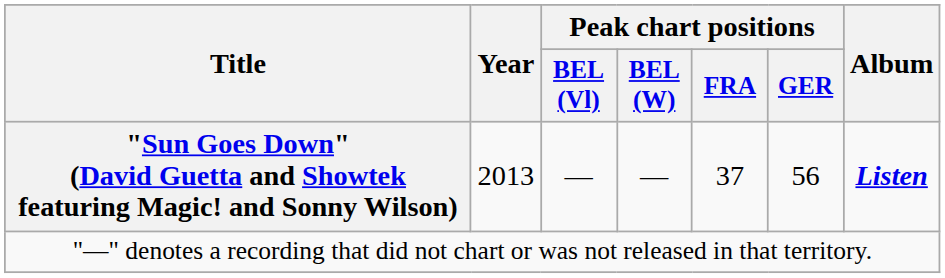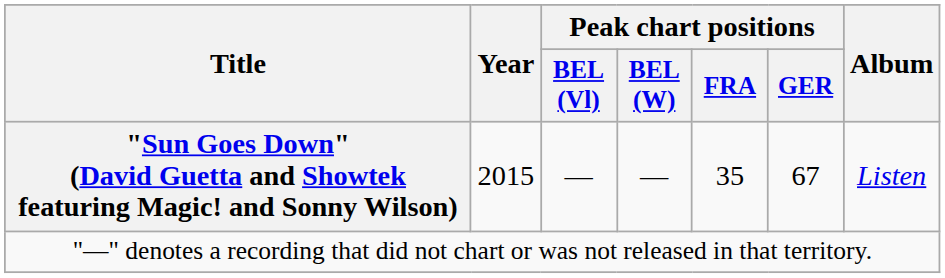row 3 | Year: 2013 -> 2015
row 3 | Peak chart positions / FRA: 37 -> 35
row 3 | Peak chart positions / GER: 56 -> 67
row 3 | Album: bold -> normal
